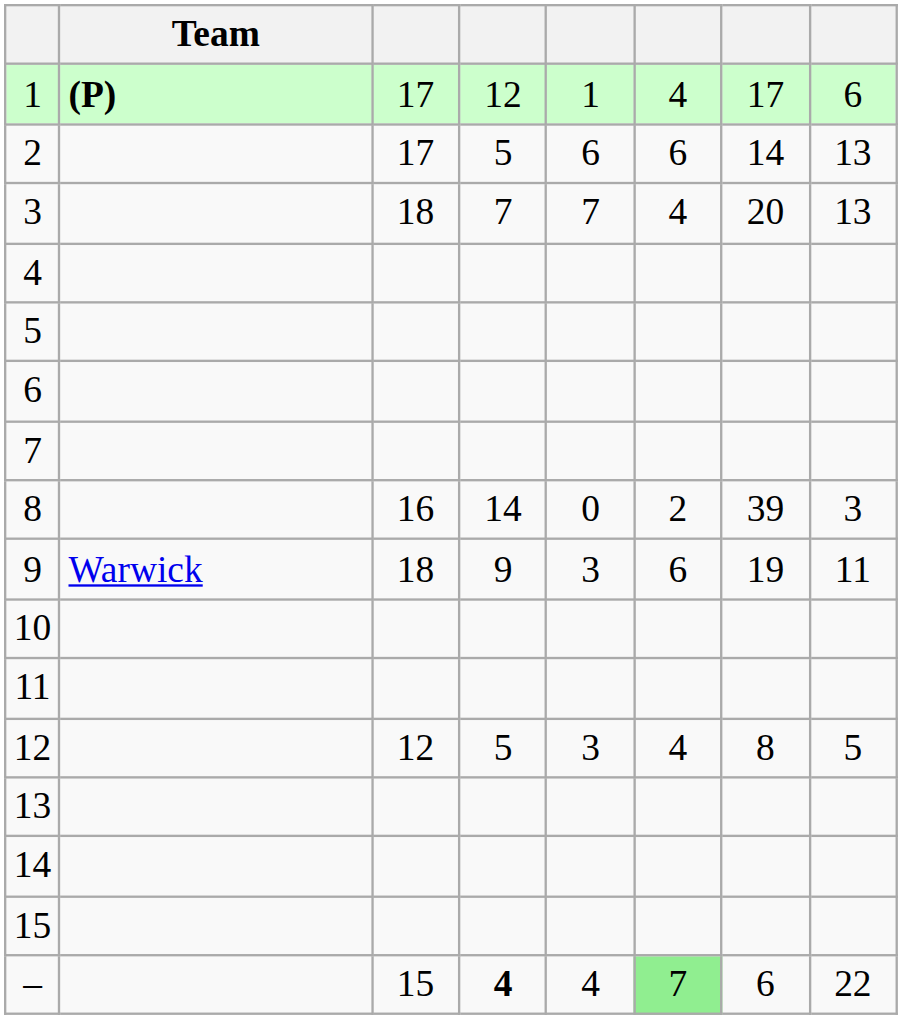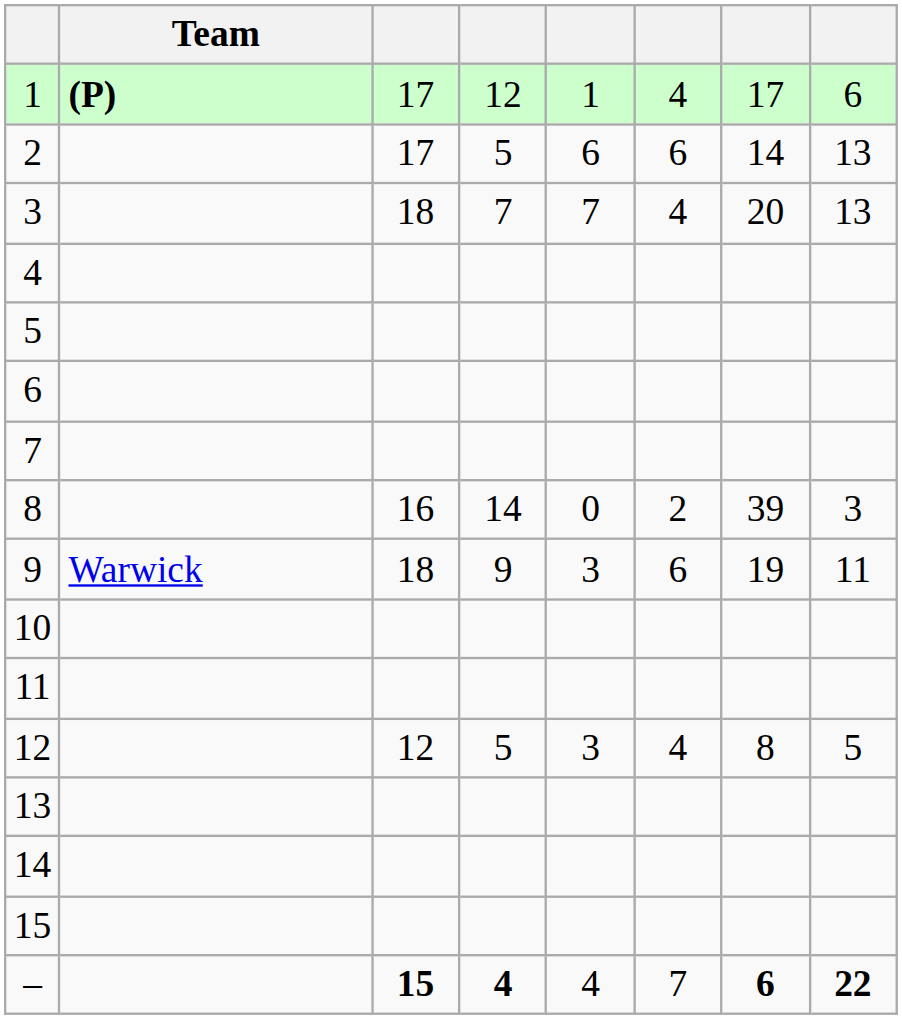– | column 3: normal -> bold
– | column 6: lightgreen background -> no background
– | column 7: normal -> bold
– | column 8: normal -> bold
